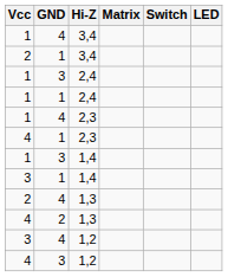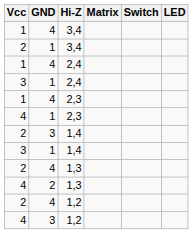row 4 | GND: 3 -> 4
row 5 | Vcc: 1 -> 3
row 8 | Vcc: 1 -> 2
row 12 | Vcc: 3 -> 2
